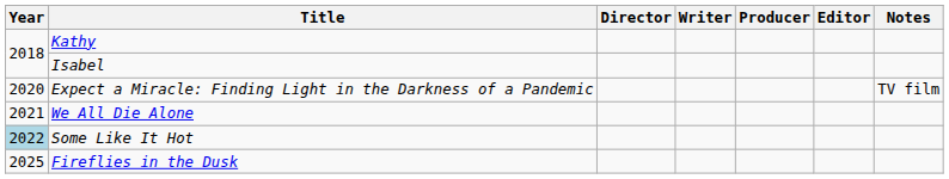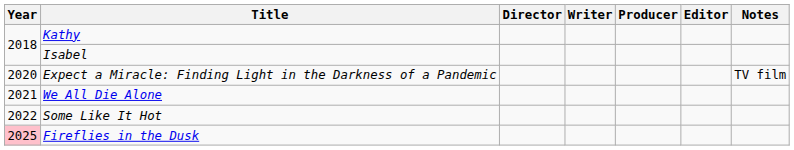Some Like It Hot | Year: lightblue background -> no background
Fireflies in the Dusk | Year: no background -> pink background
